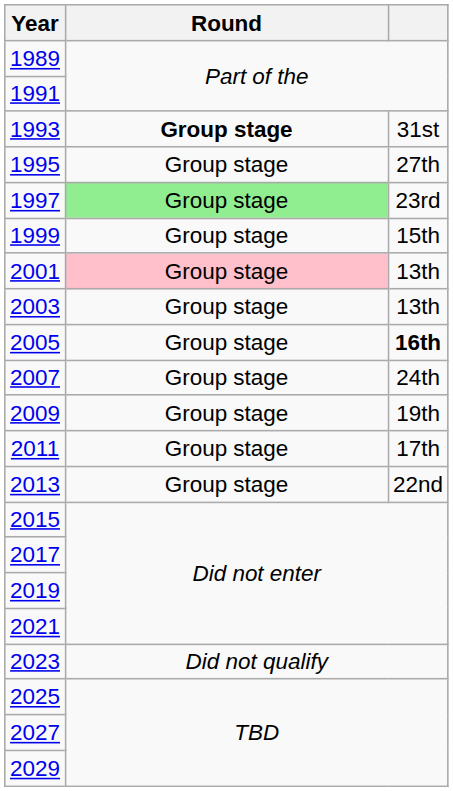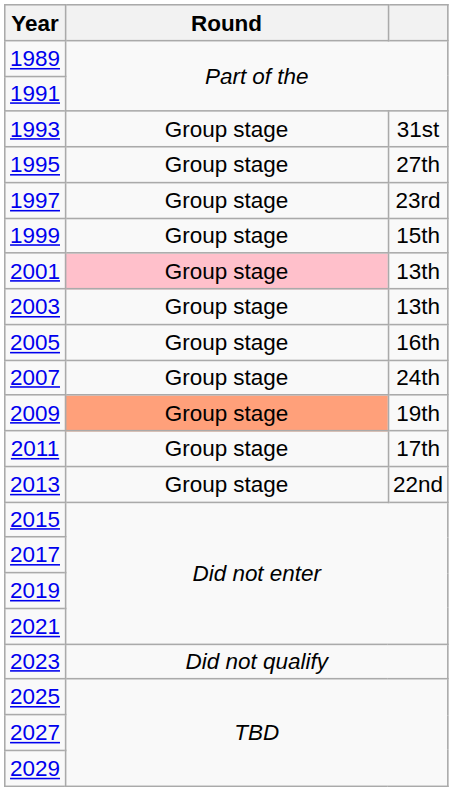1993 | Round: bold -> normal
1997 | Round: lightgreen background -> no background
2005 | column 3: bold -> normal
2009 | Round: no background -> lightsalmon background
